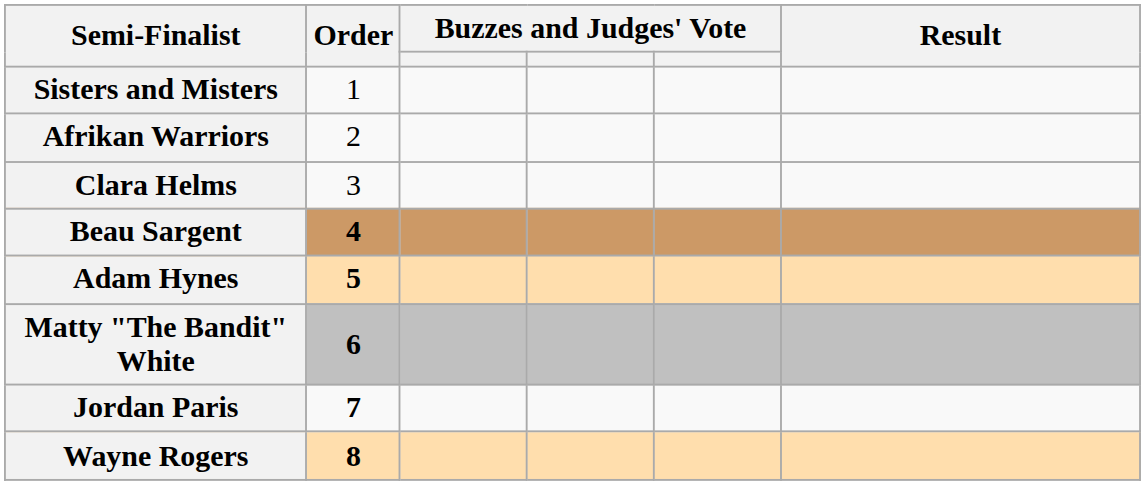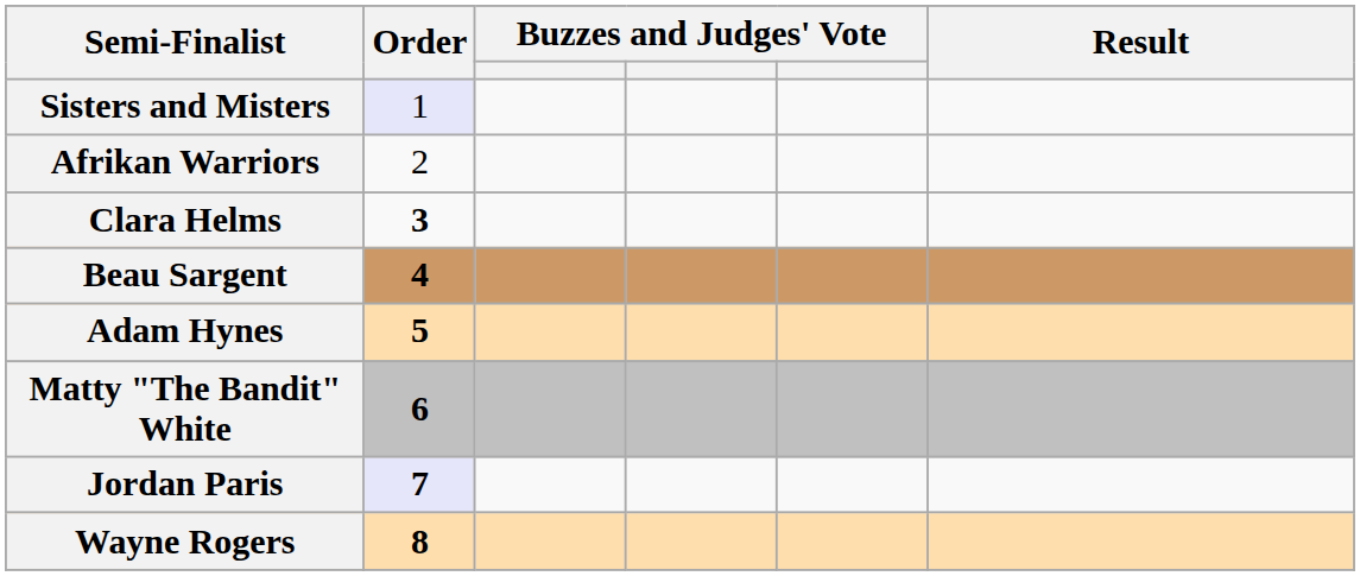Sisters and Misters | Order: no background -> lavender background
Clara Helms | Order: normal -> bold
Jordan Paris | Order: no background -> lavender background
